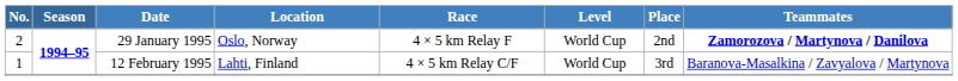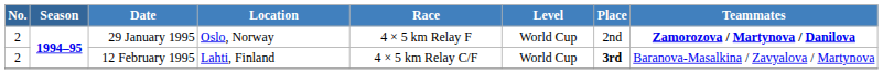12 February 1995 | No.: 1 -> 2
12 February 1995 | Place: normal -> bold
